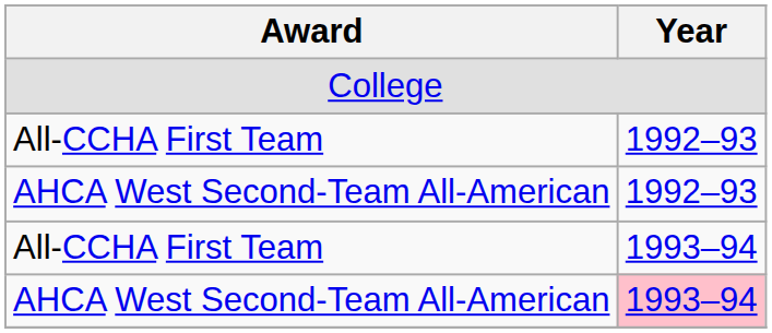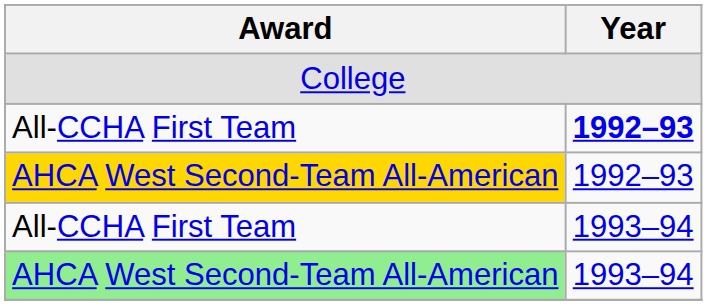All-CCHA First Team / 1992–93 | Year: normal -> bold
AHCA West Second-Team All-American / 1992–93 | Award: no background -> gold background
AHCA West Second-Team All-American / 1993–94 | Award: no background -> lightgreen background
AHCA West Second-Team All-American / 1993–94 | Year: pink background -> no background
